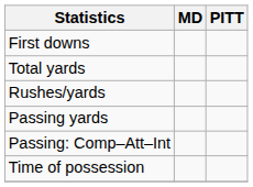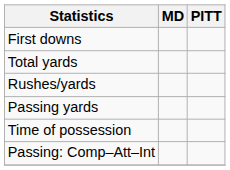rows swapped: Passing: Comp–Att–Int <-> Time of possession
